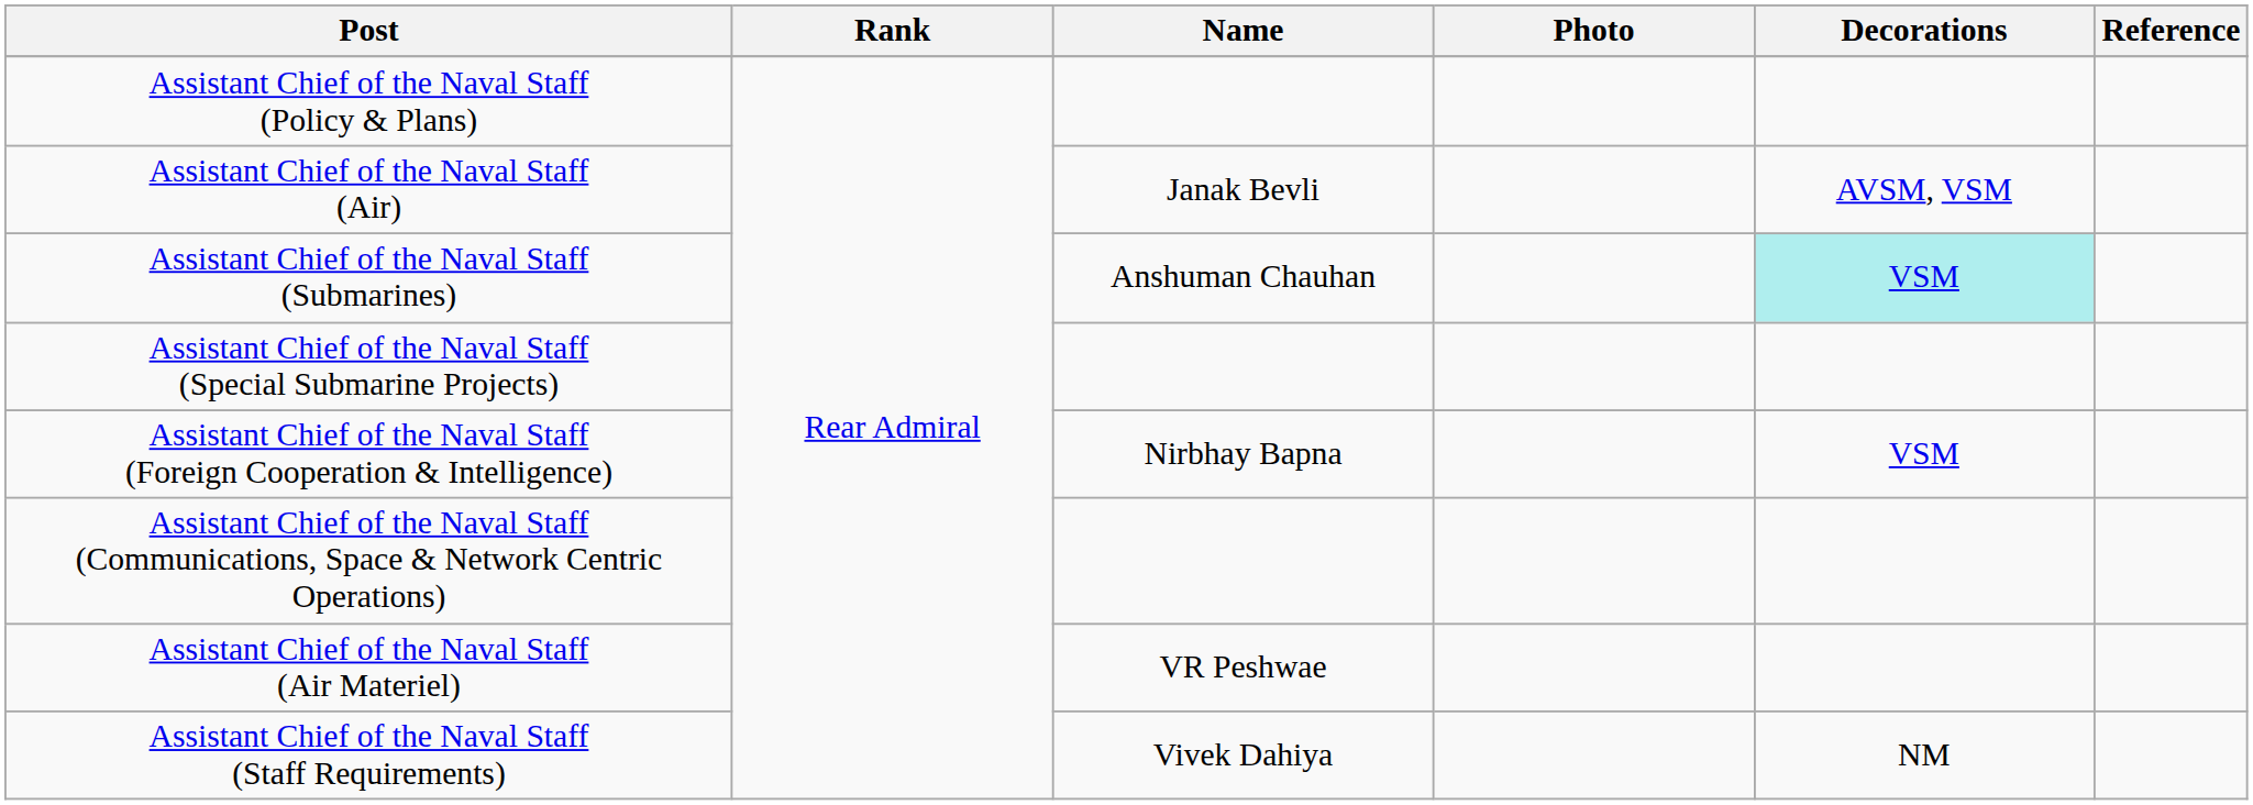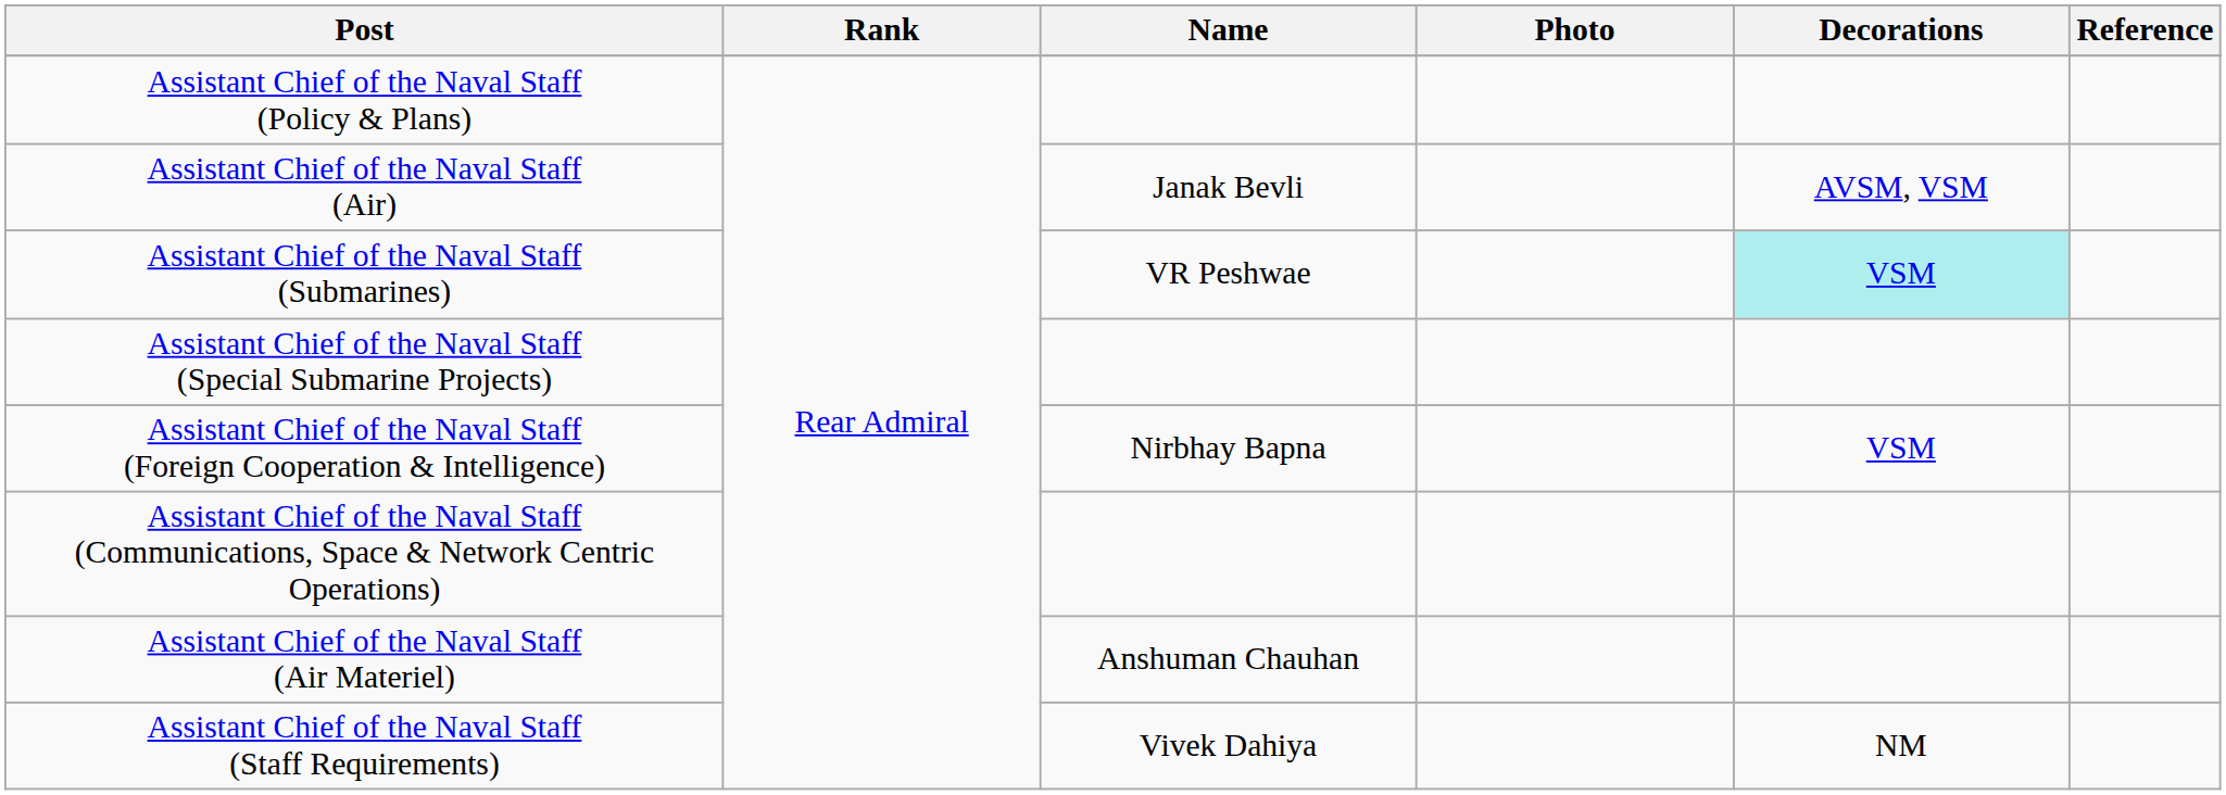Assistant Chief of the Naval Staff (Submarines) | Name: Anshuman Chauhan -> VR Peshwae
Assistant Chief of the Naval Staff (Air Materiel) | Name: VR Peshwae -> Anshuman Chauhan
